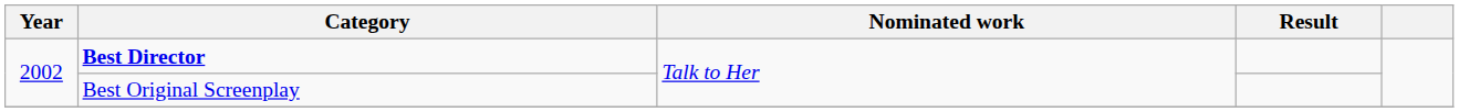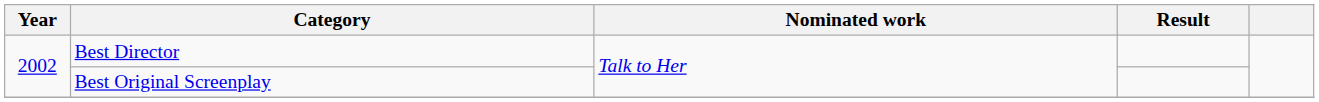Best Director | Category: bold -> normal
